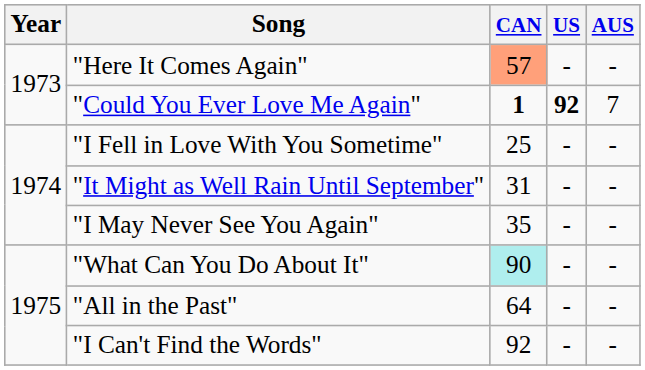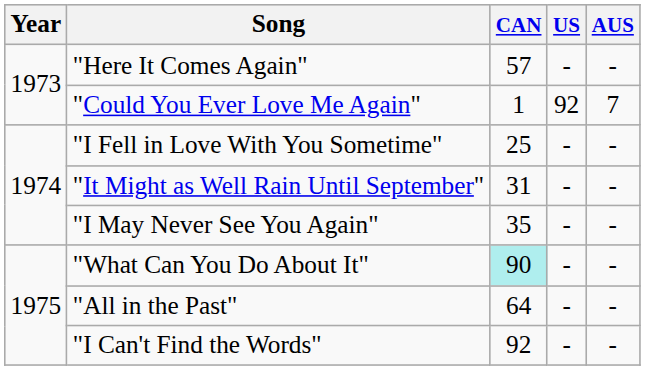"Here It Comes Again" | CAN: lightsalmon background -> no background
"Could You Ever Love Me Again" | CAN: bold -> normal
"Could You Ever Love Me Again" | US: bold -> normal
